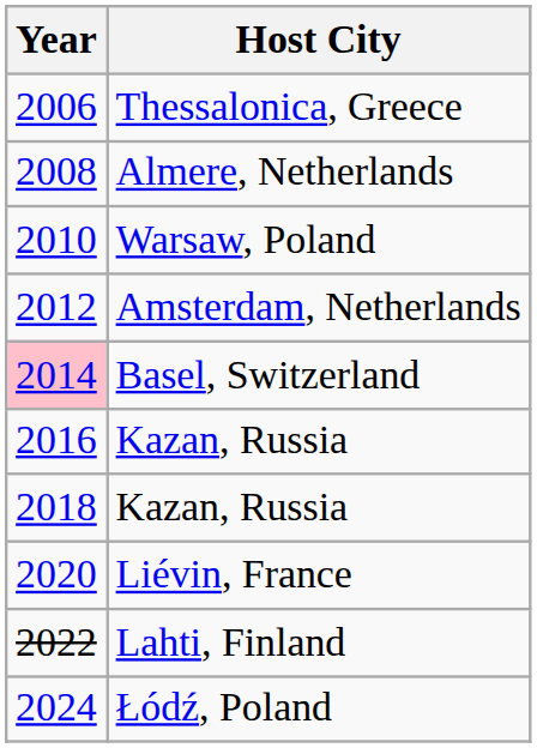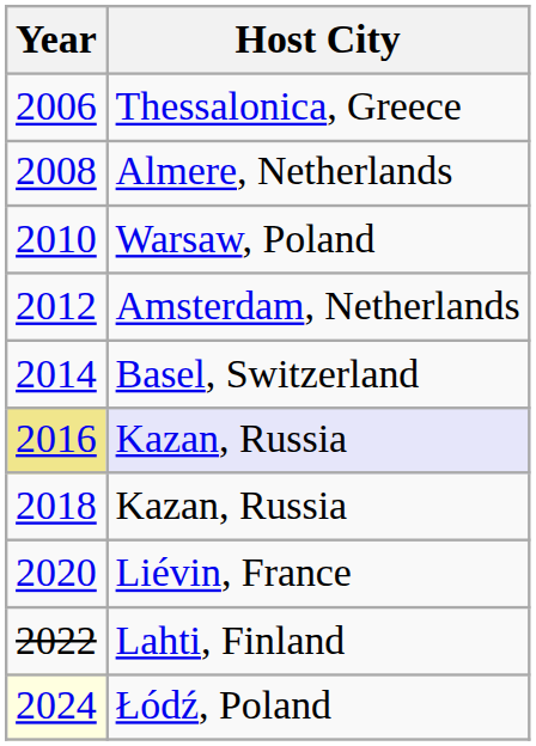row 6 | Year: pink background -> no background
row 7 | Year: no background -> khaki background
row 7 | Host City: no background -> lavender background
row 11 | Year: no background -> lightyellow background
